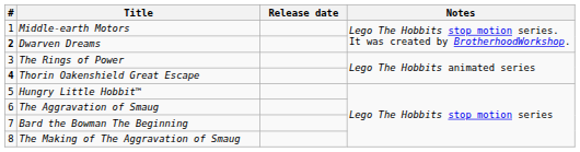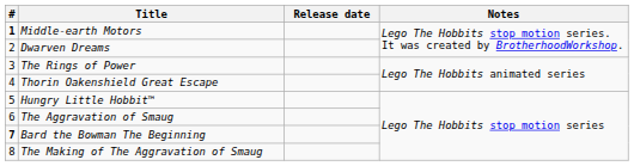Middle-earth Motors | #: normal -> bold
Dwarven Dreams | #: bold -> normal
Thorin Oakenshield Great Escape | #: bold -> normal
Bard the Bowman The Beginning | #: normal -> bold
